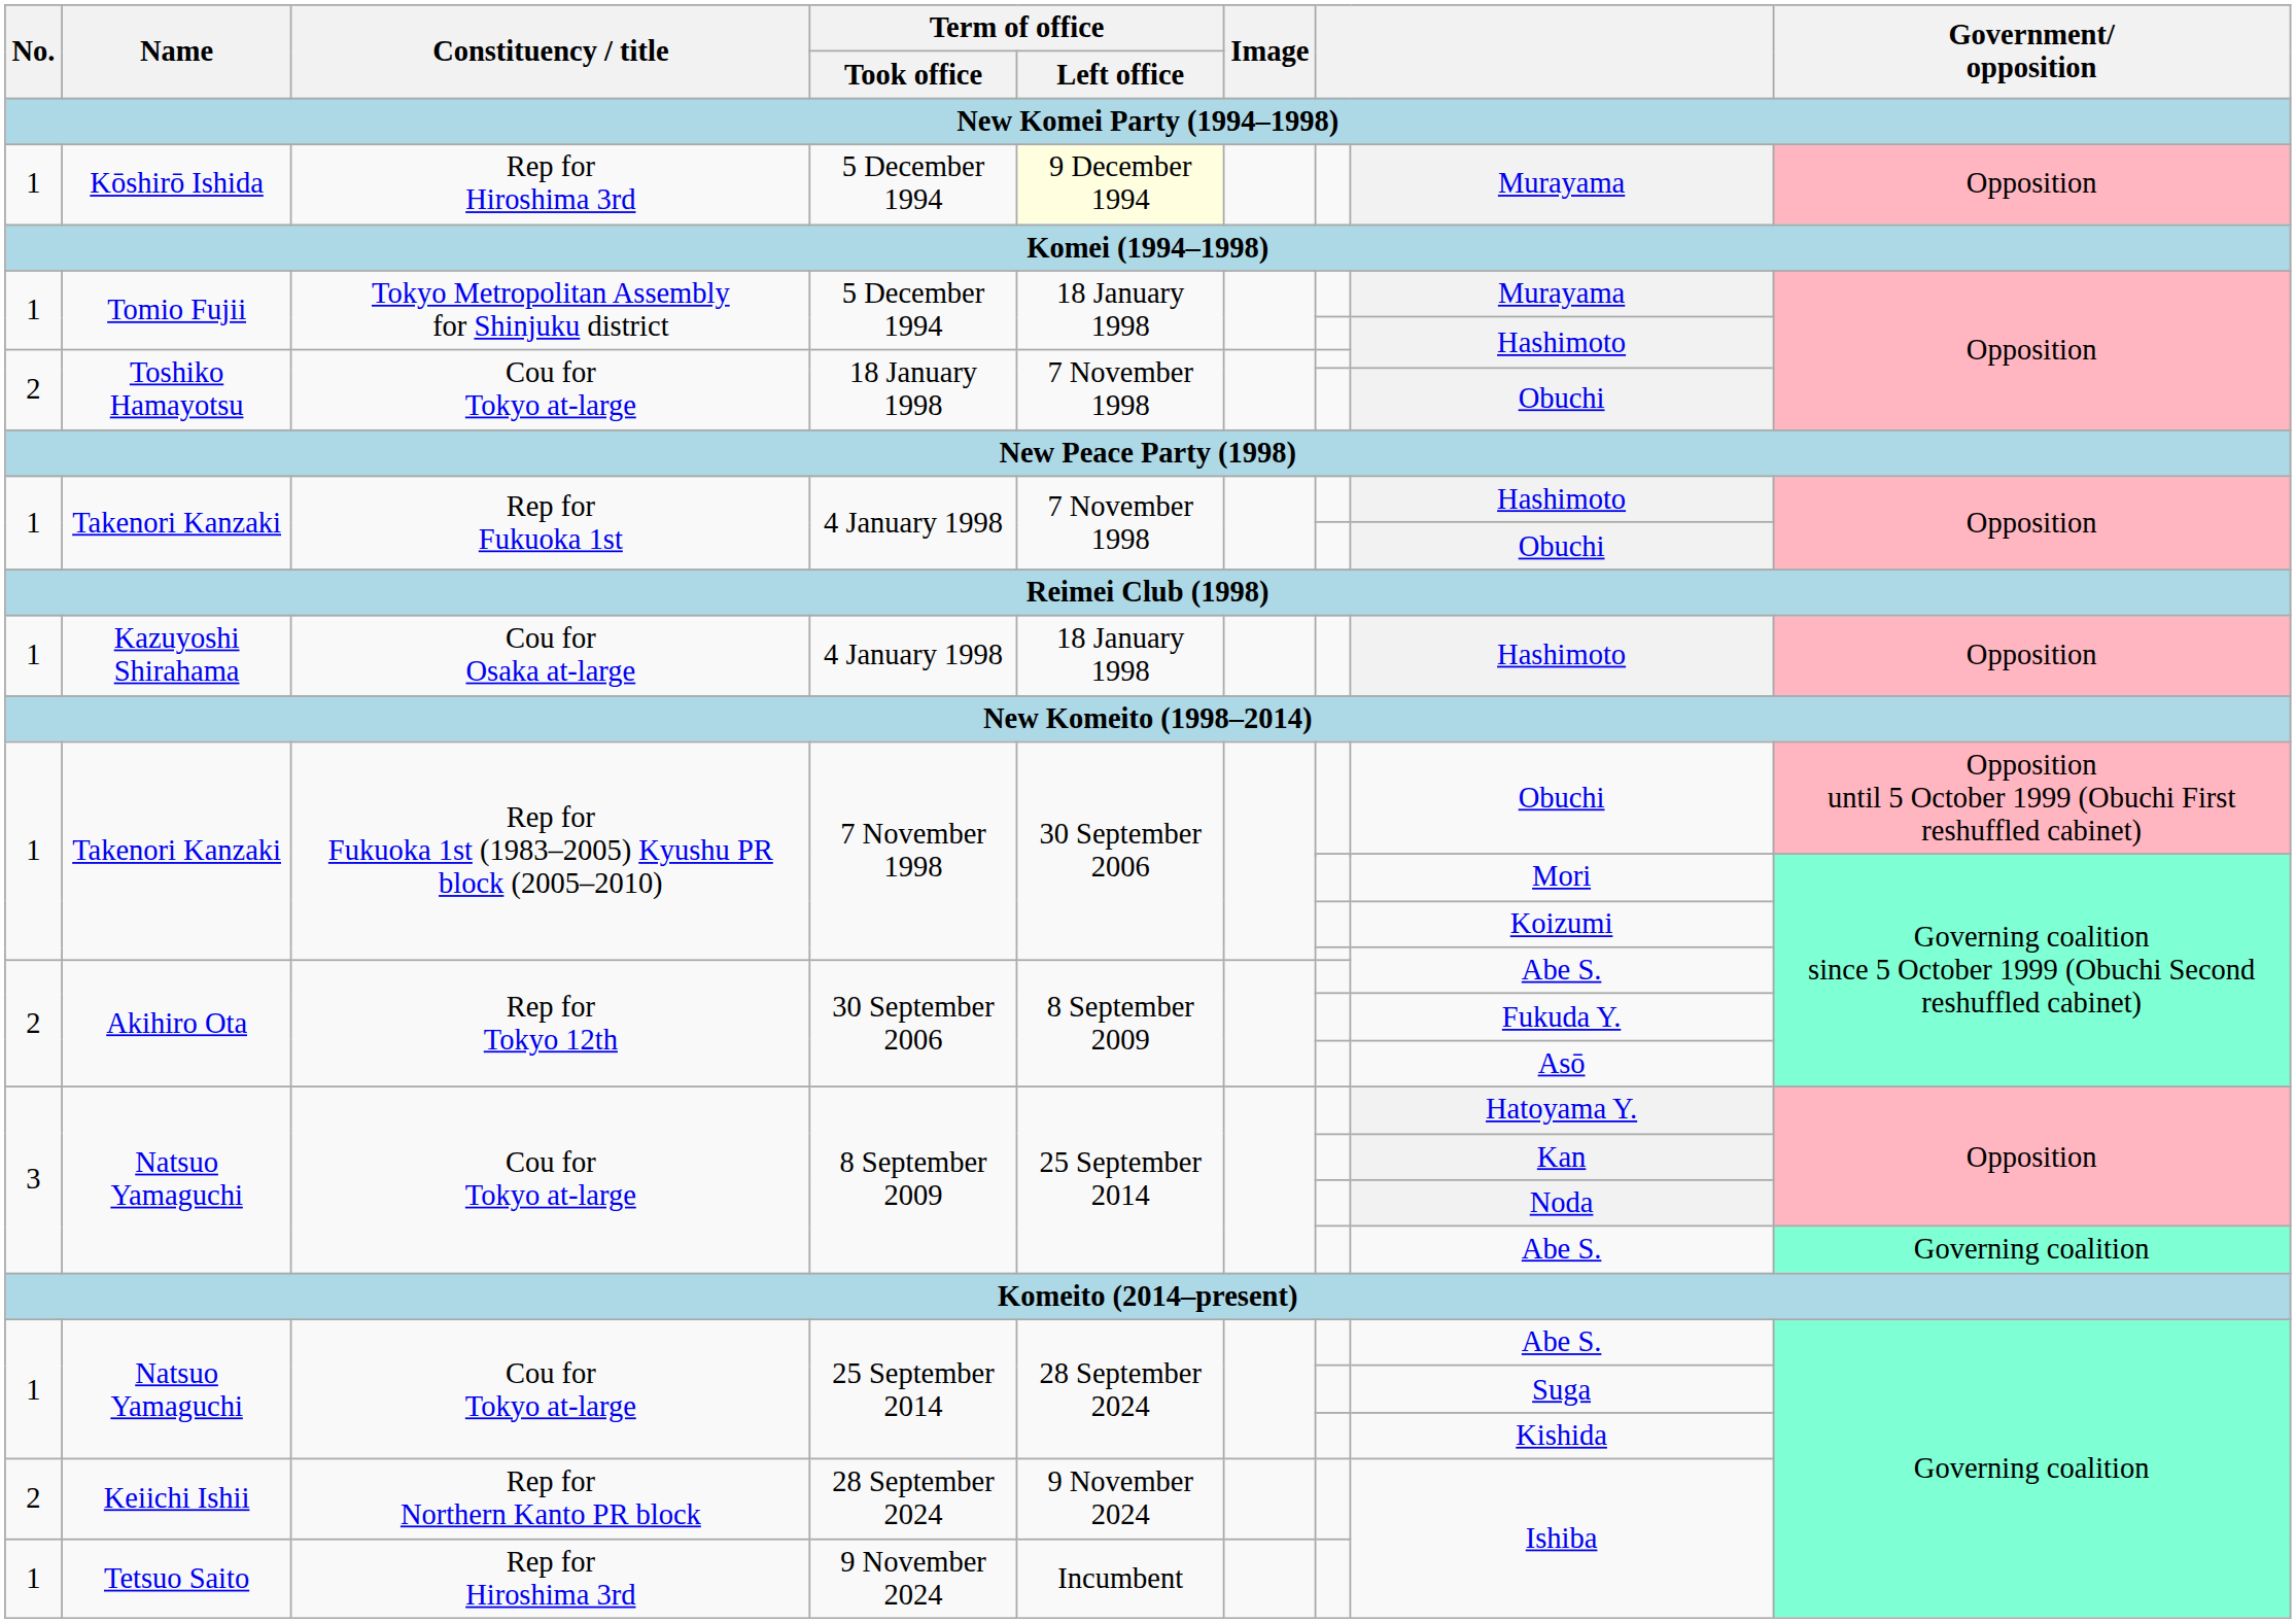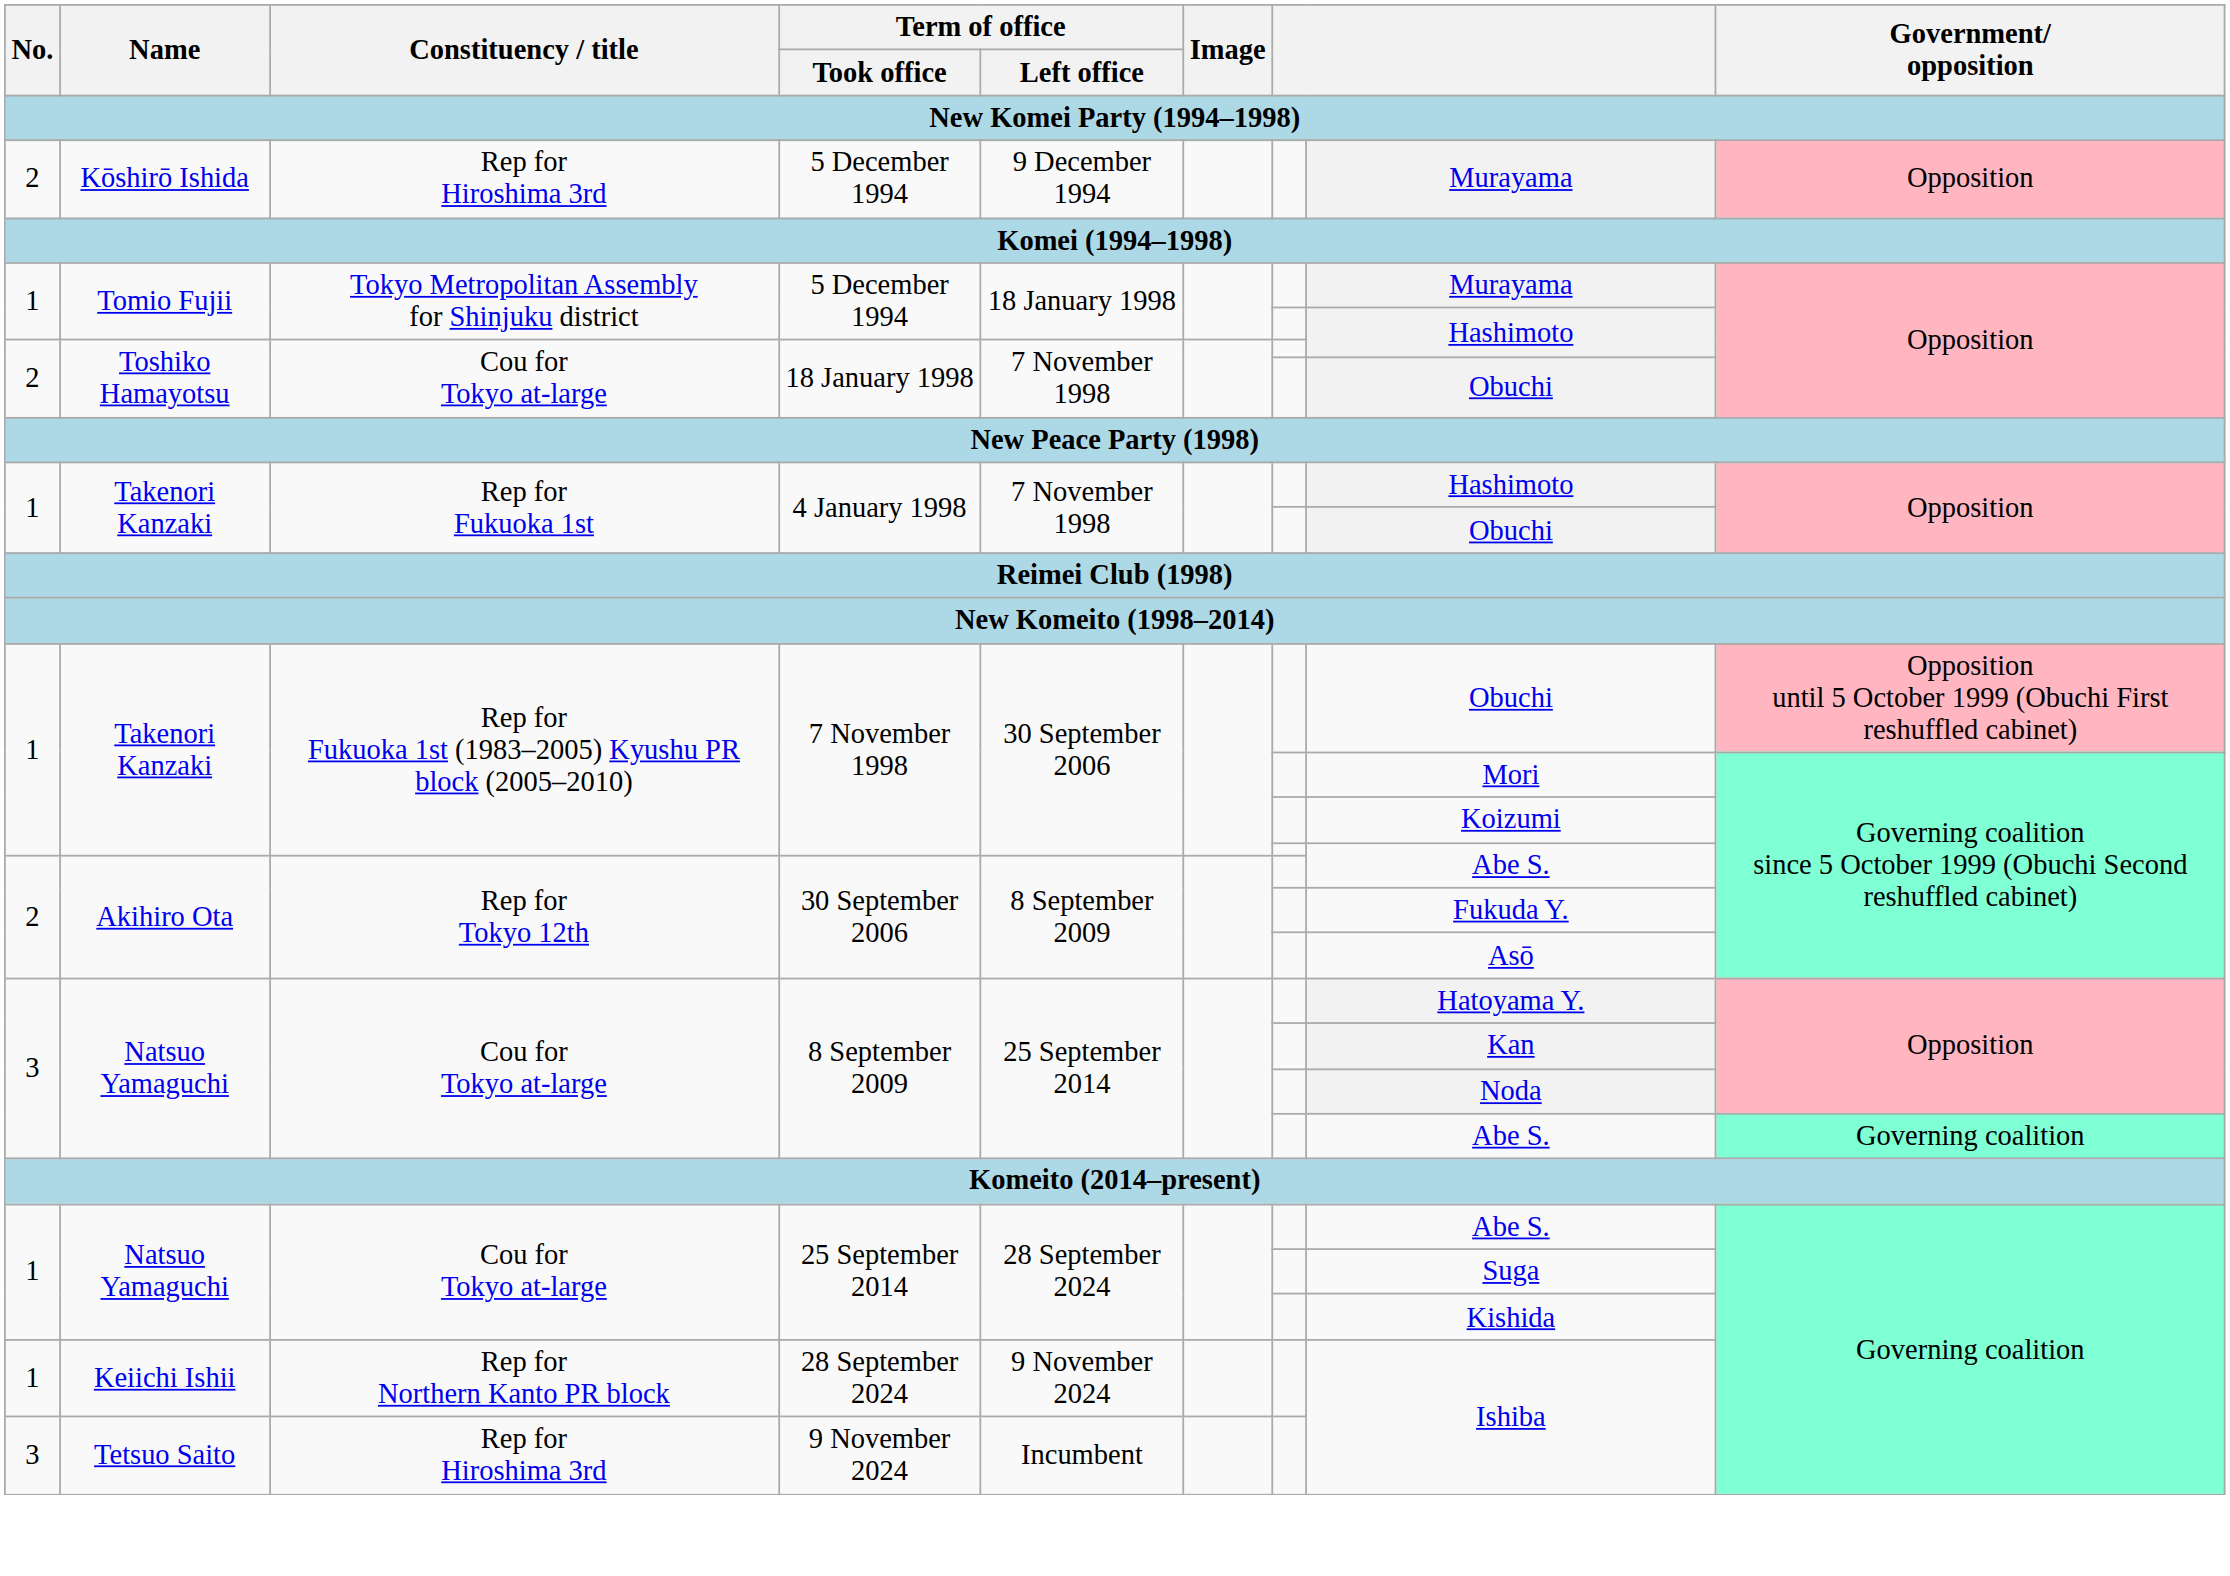Kōshirō Ishida | No.: 1 -> 2
Kōshirō Ishida | Term of office / Left office: lightyellow background -> no background
- row: 1 | Kazuyoshi Shirahama | Cou for Osaka at-large | 4 January 1998 | 18 January 1998 | Hashimoto | Opposition
Keiichi Ishii | No.: 2 -> 1
Tetsuo Saito | No.: 1 -> 3
